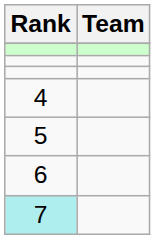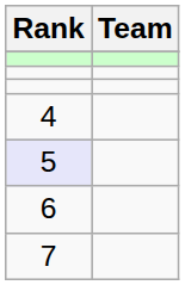row 6 | Rank: no background -> lavender background
row 8 | Rank: paleturquoise background -> no background
